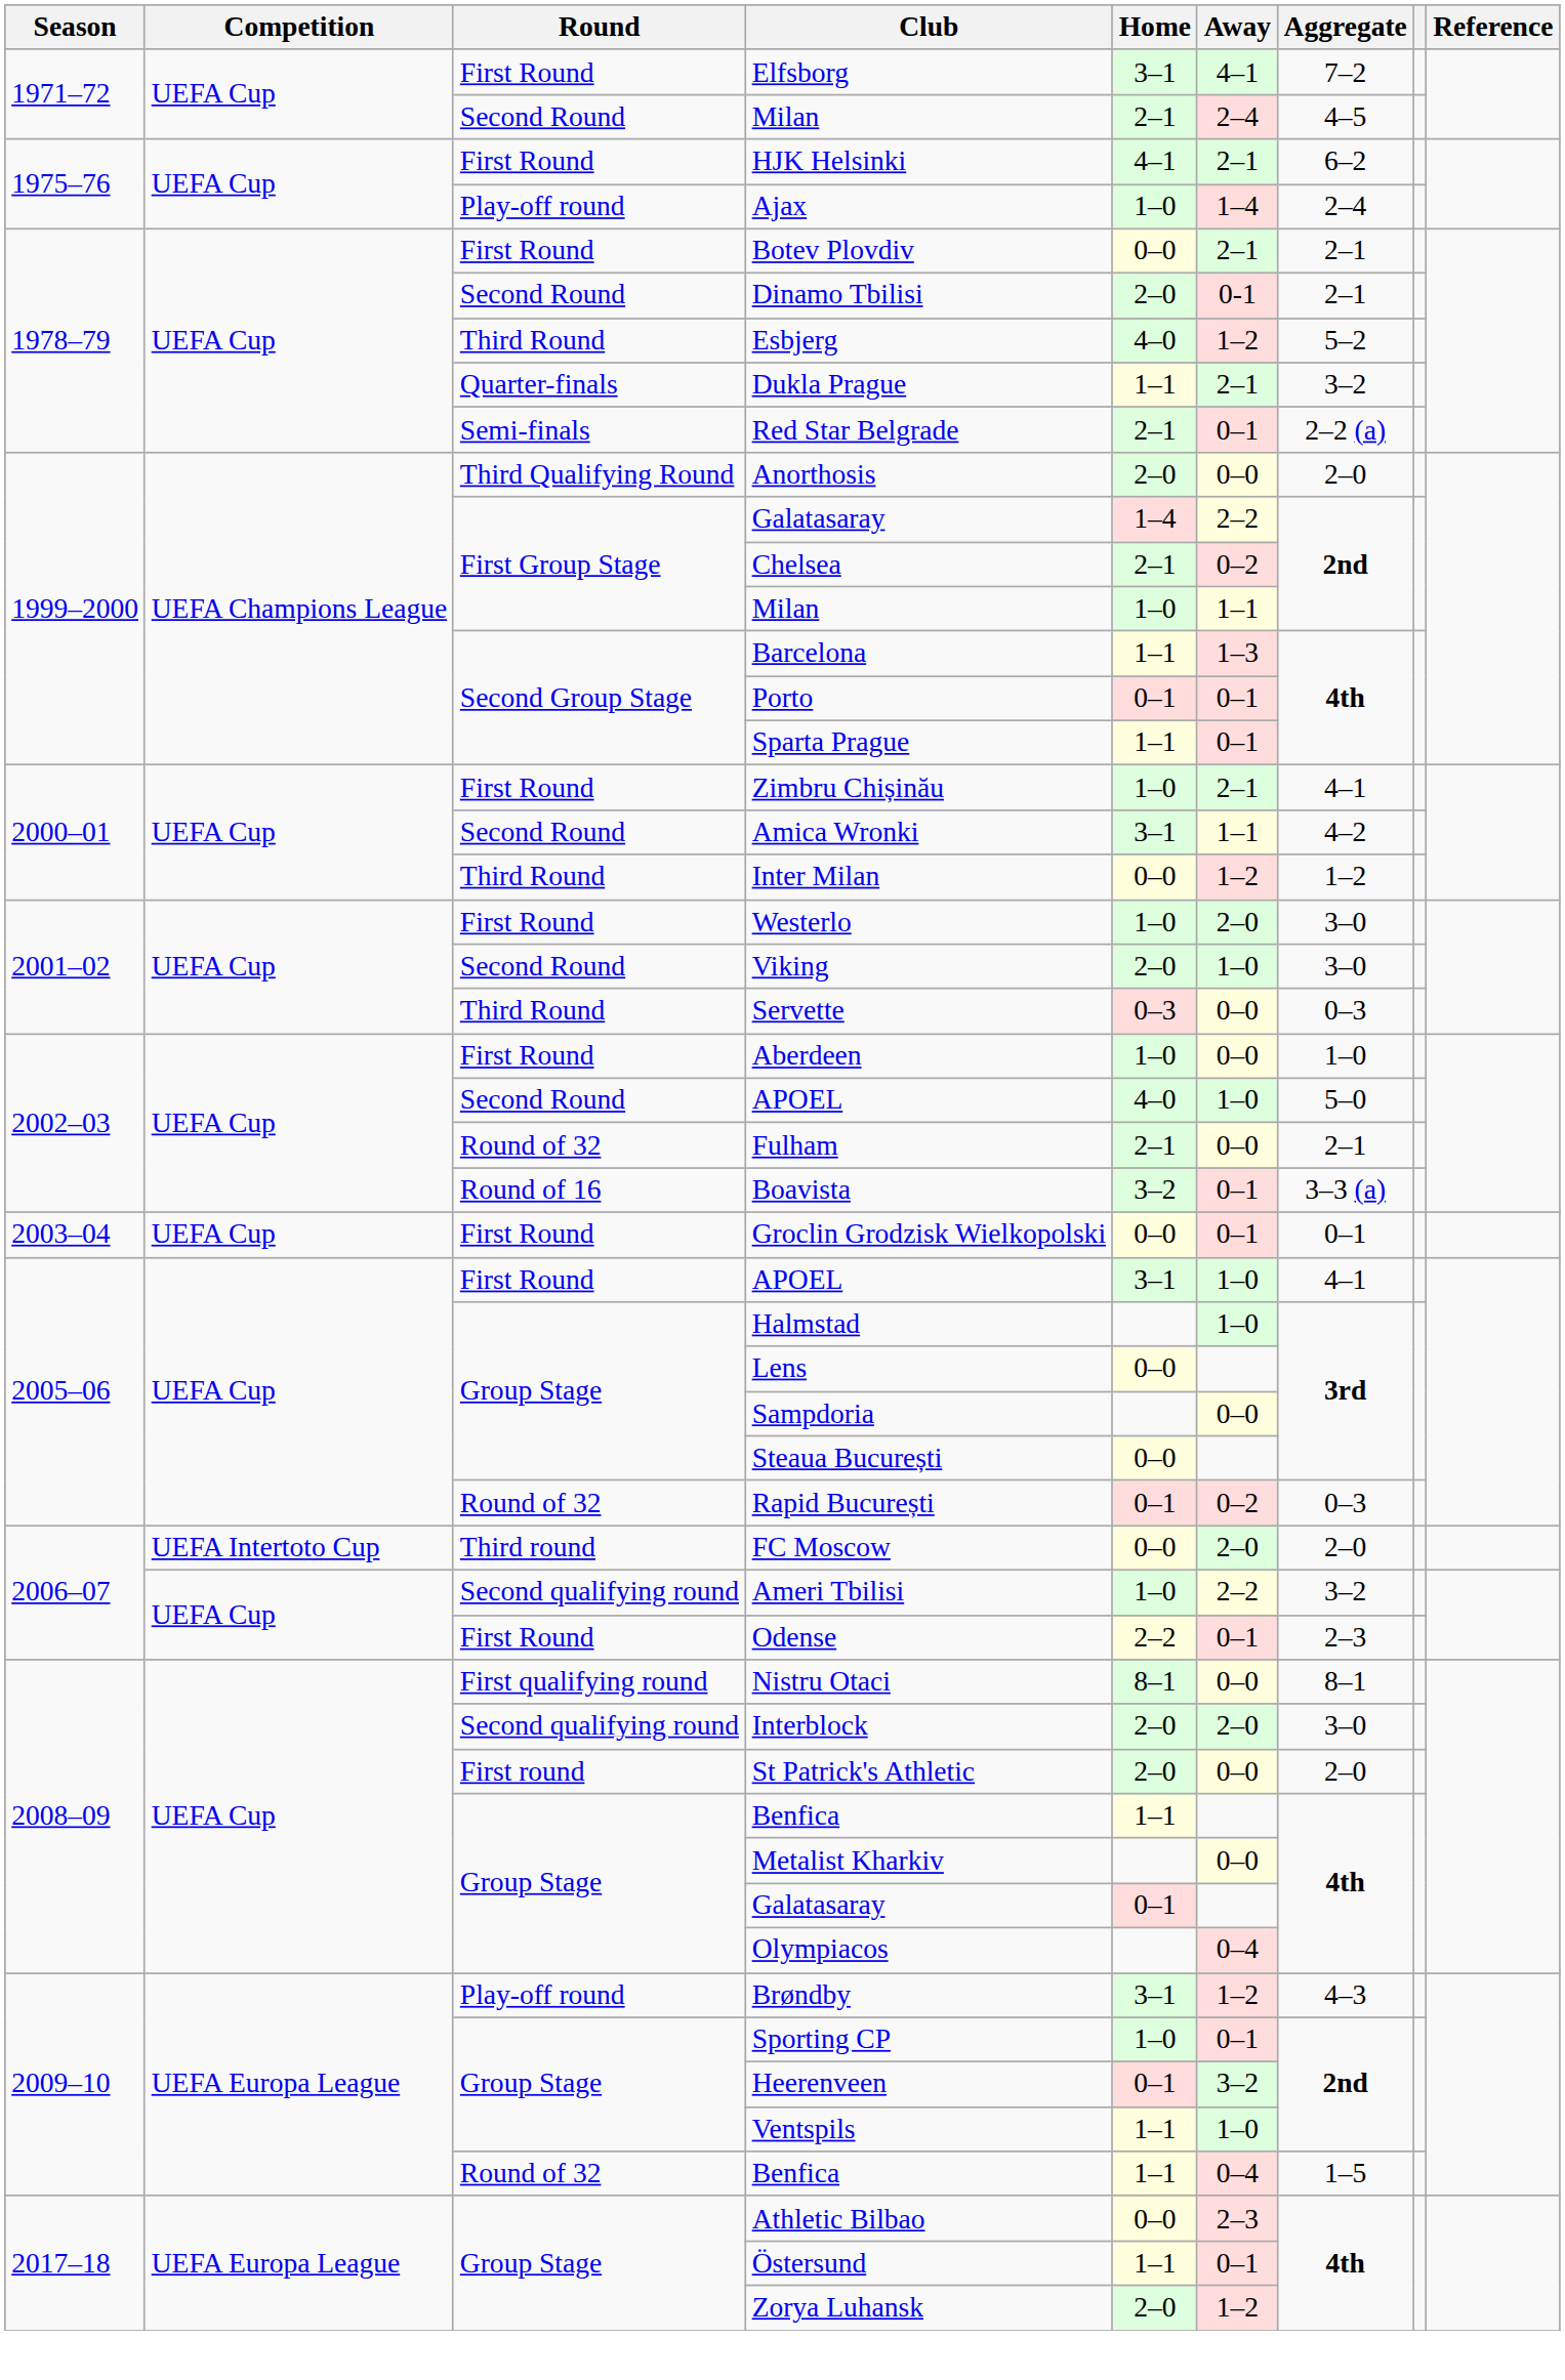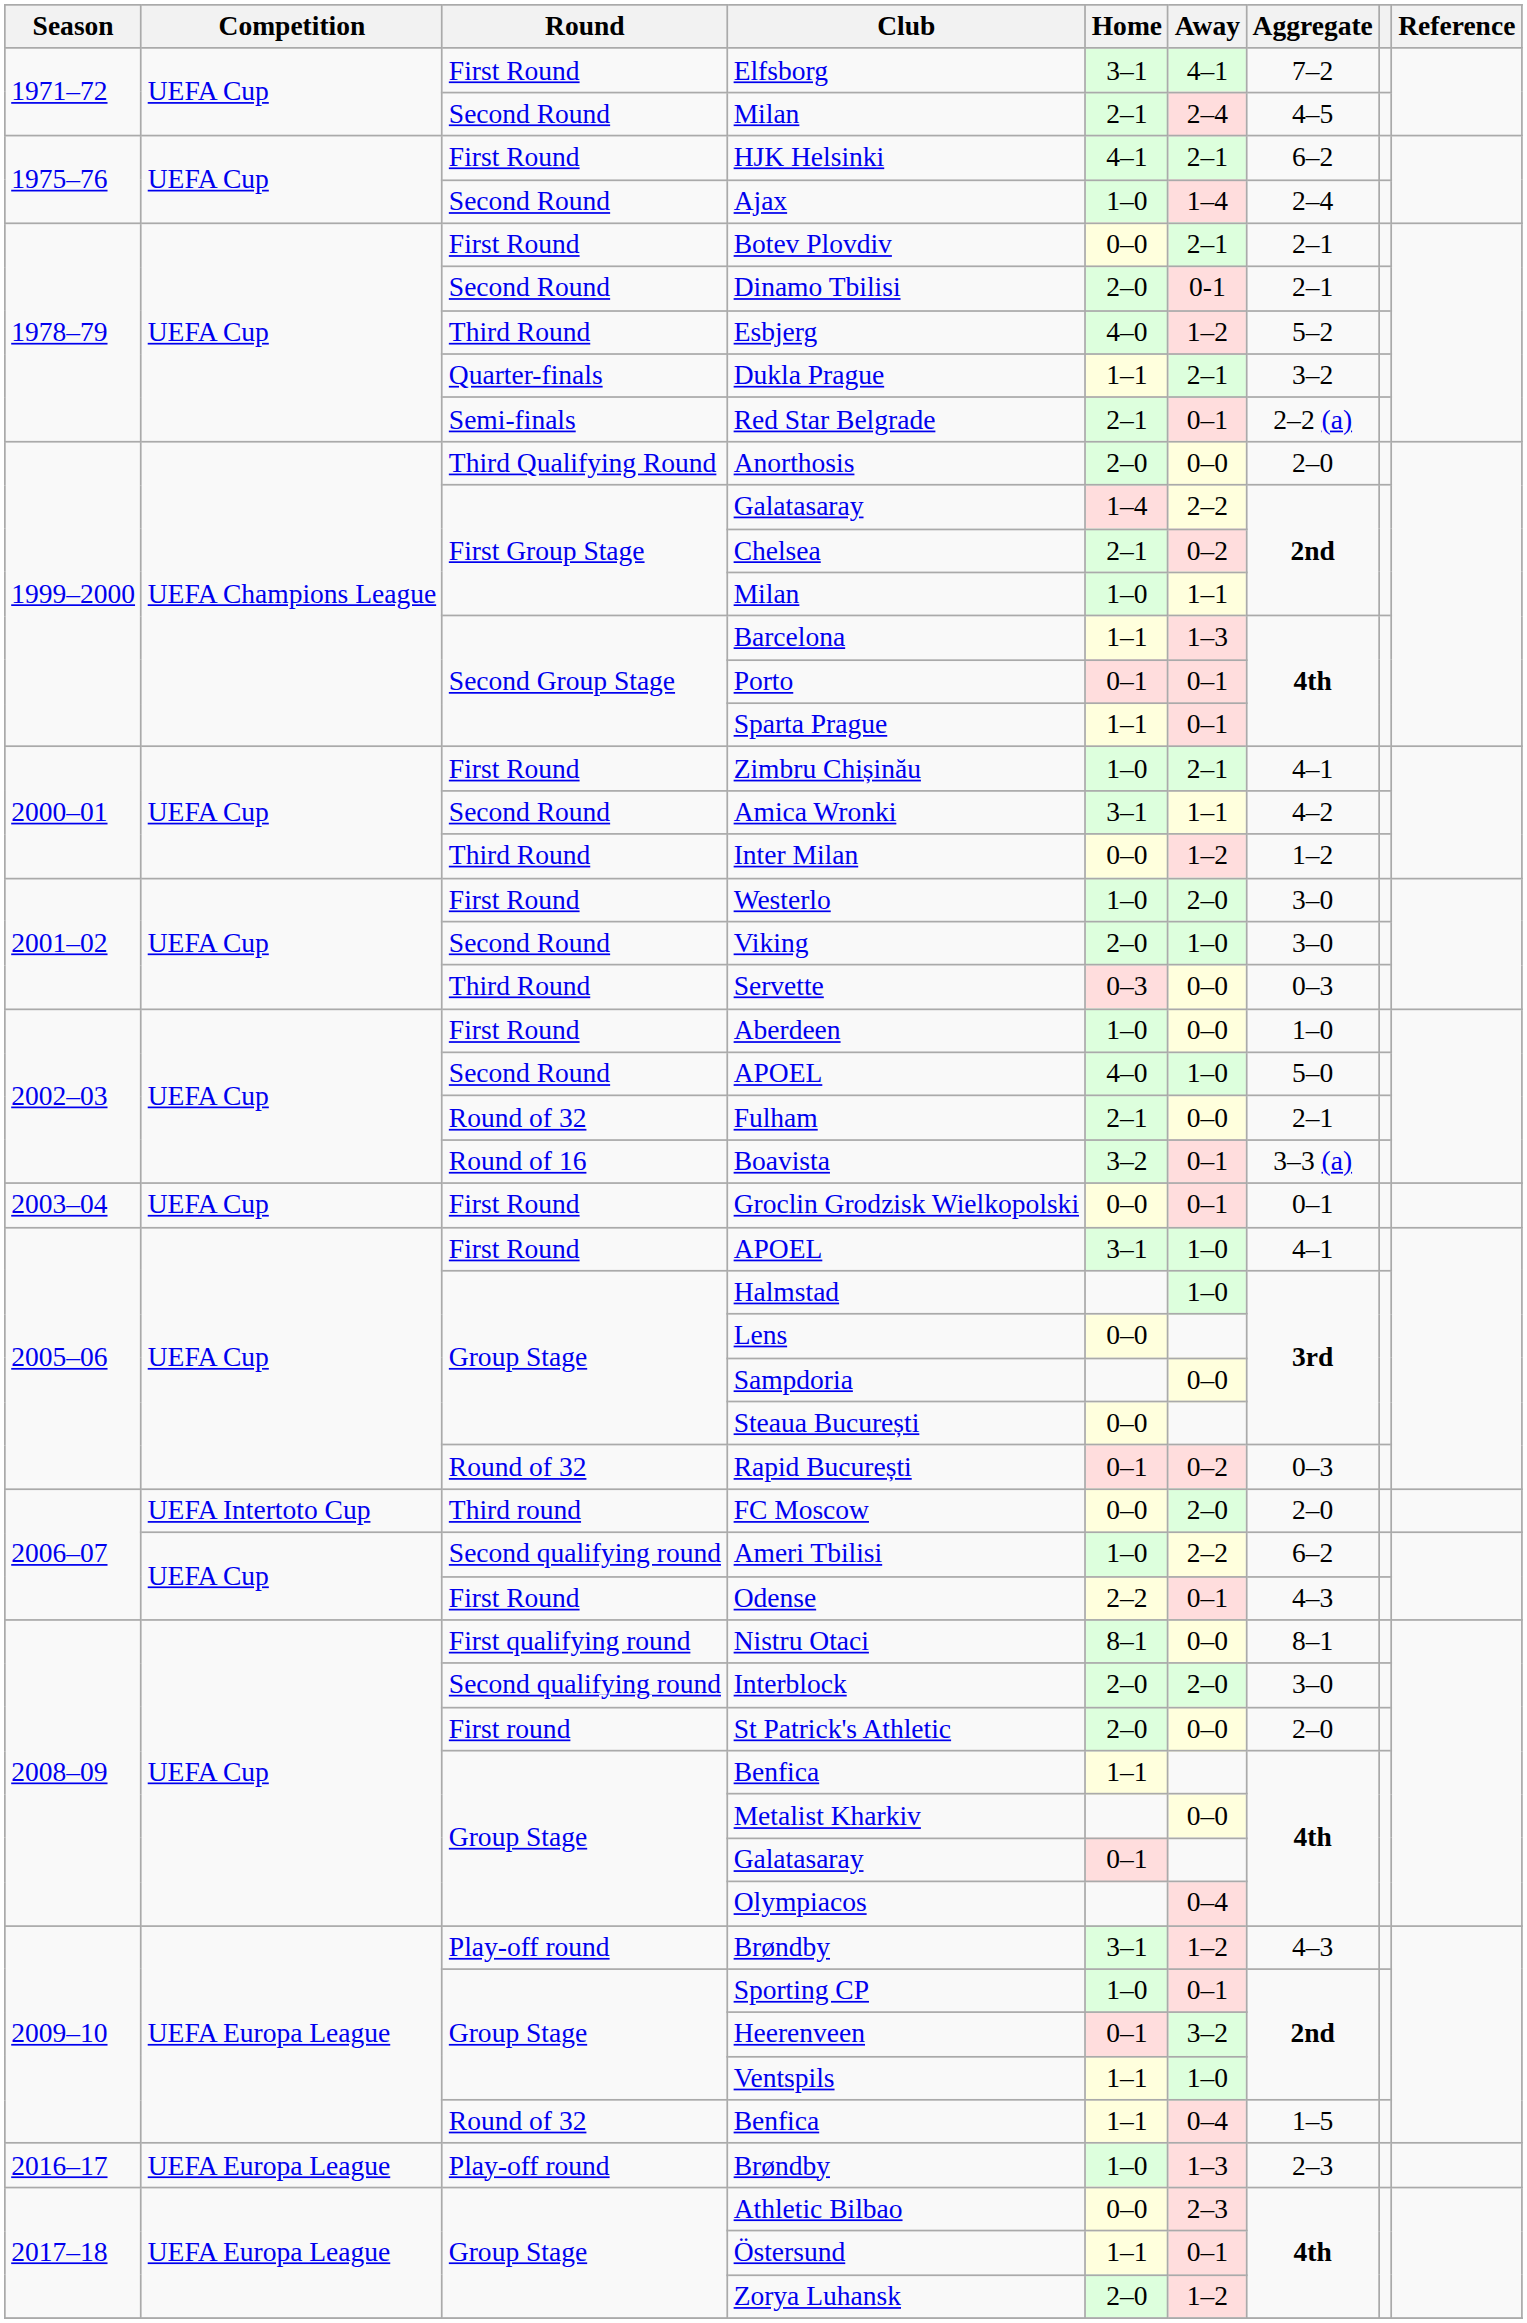Ajax | Round: Play-off round -> Second Round
Ameri Tbilisi | Aggregate: 3–2 -> 6–2
Odense | Aggregate: 2–3 -> 4–3
+ row: 2016–17 | UEFA Europa League | Play-off round | Brøndby | 1–0 | 1–3 | 2–3
